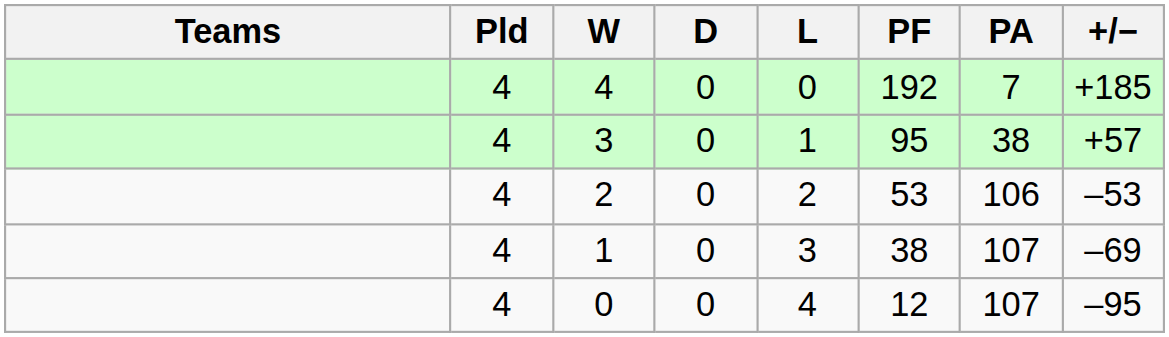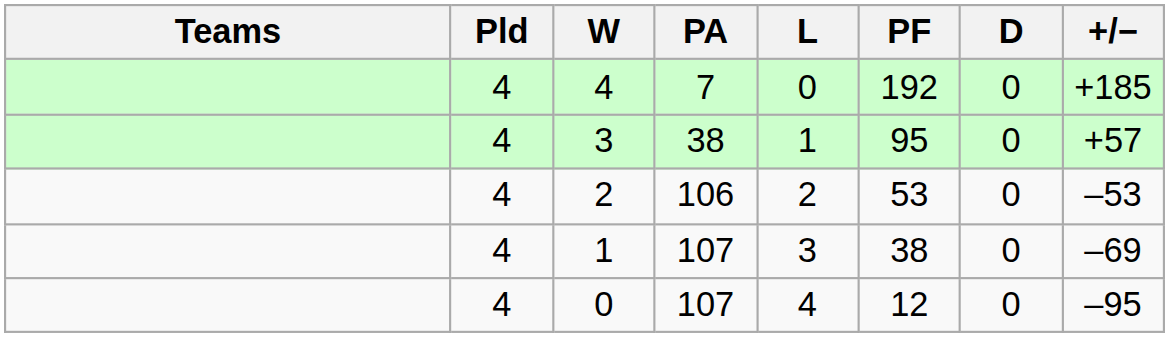columns swapped: D <-> PA
